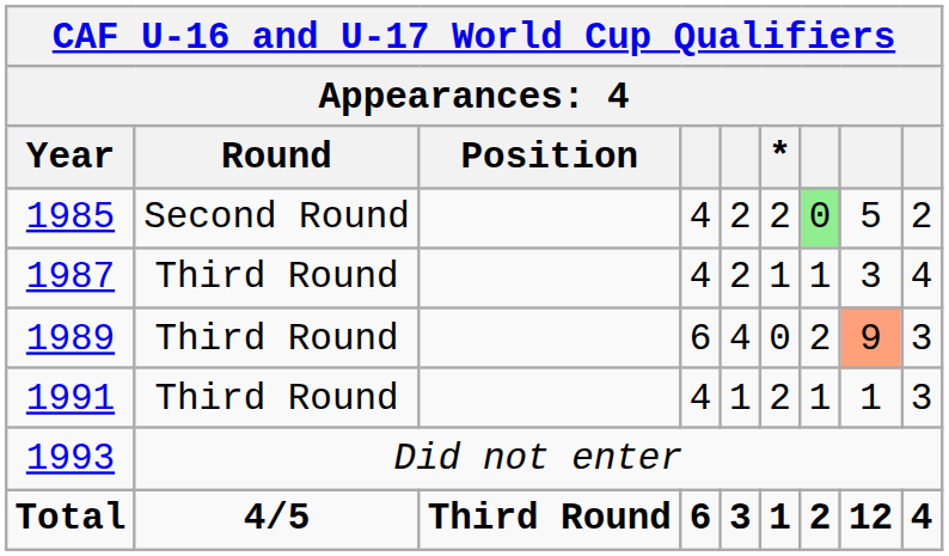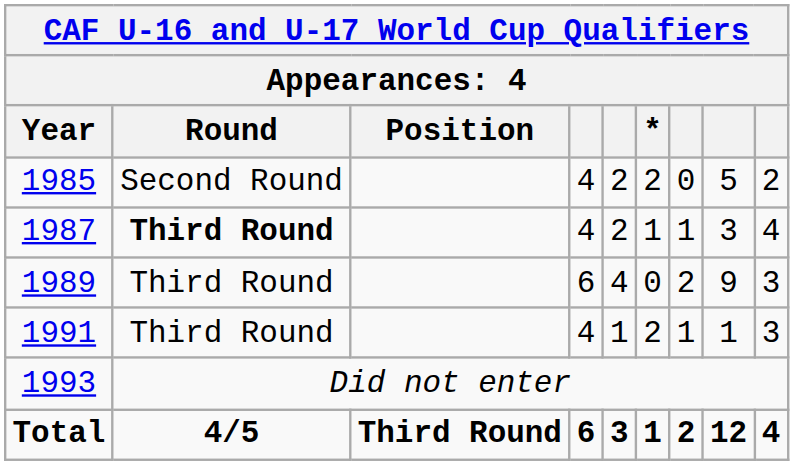1985 | column 7: lightgreen background -> no background
1987 | Round: normal -> bold
1989 | column 8: lightsalmon background -> no background
